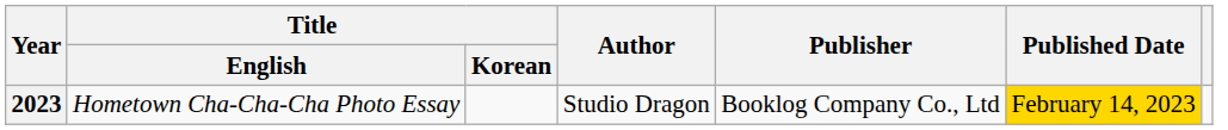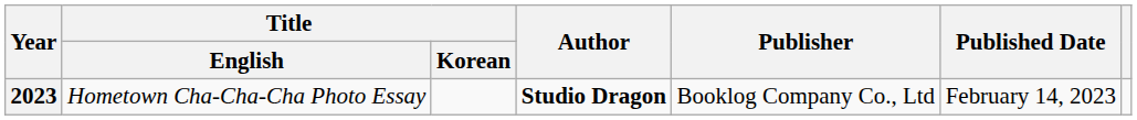2023 | Author: normal -> bold
2023 | Published Date: gold background -> no background
